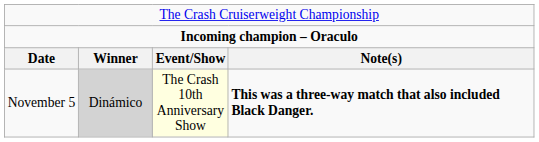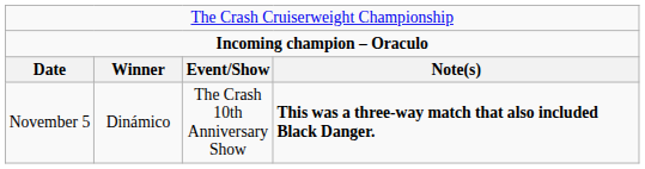November 5 | column 2: lightgrey background -> no background
November 5 | column 3: lightyellow background -> no background
